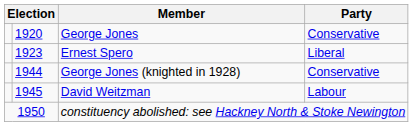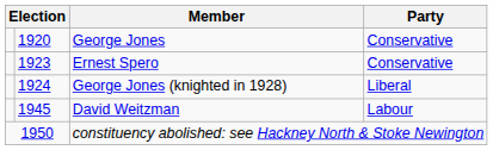Ernest Spero | Party: Liberal -> Conservative
George Jones (knighted in 1928) | column 2: 1944 -> 1924
George Jones (knighted in 1928) | Party: Conservative -> Liberal
